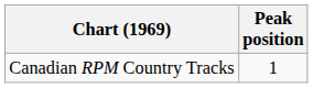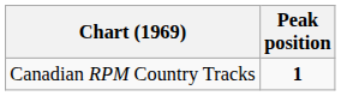Canadian RPM Country Tracks | Peak position: normal -> bold
